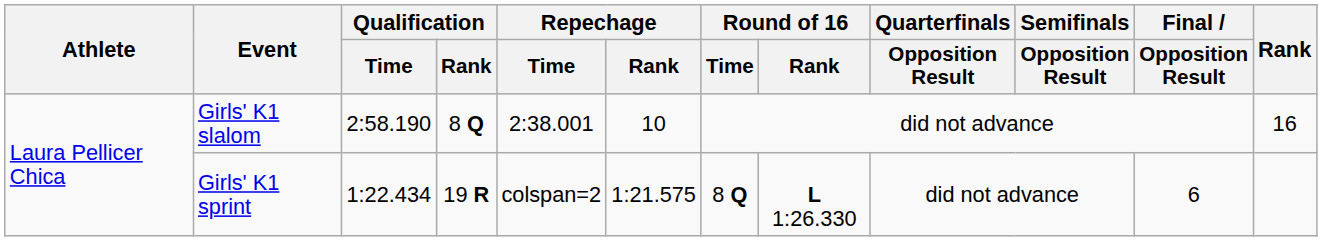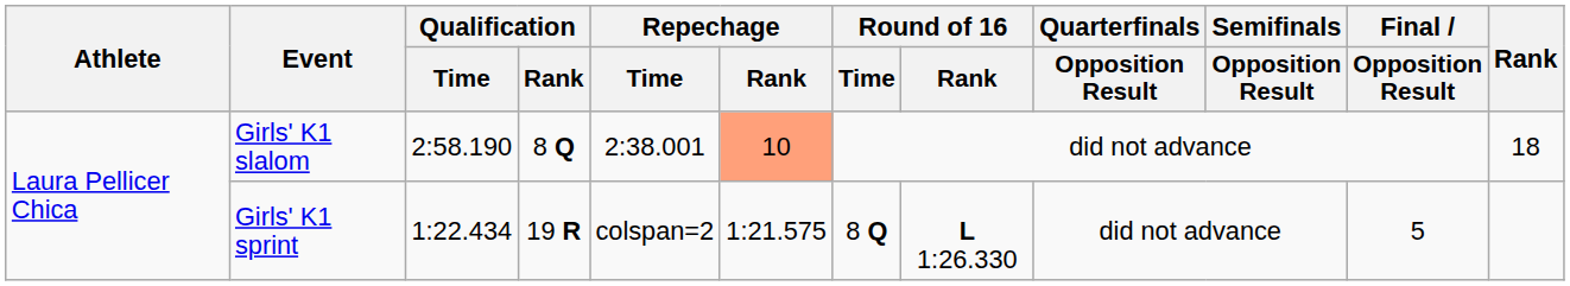Girls' K1 slalom | Repechage / Rank: no background -> lightsalmon background
Girls' K1 slalom | Rank: 16 -> 18
Girls' K1 sprint | Final / Opposition Result: 6 -> 5
